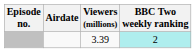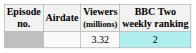row 2 | Viewers (millions): 3.39 -> 3.32
